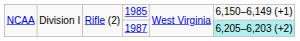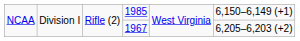row 2 | column 4: 1987 -> 1967
row 2 | column 6: paleturquoise background -> no background
